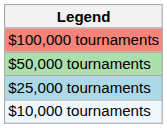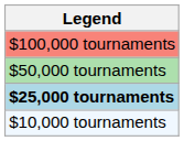row 4 | column 1: normal -> bold
